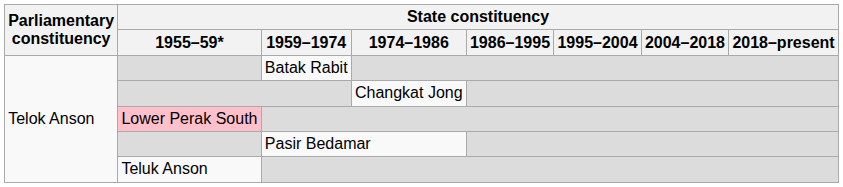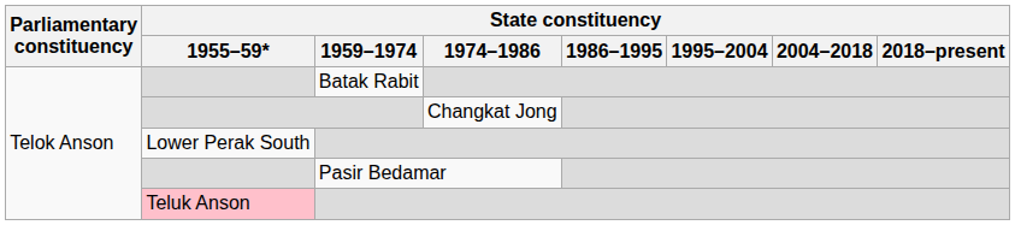Lower Perak South | State constituency / 1955–59*: pink background -> no background
Teluk Anson | State constituency / 1955–59*: no background -> pink background
